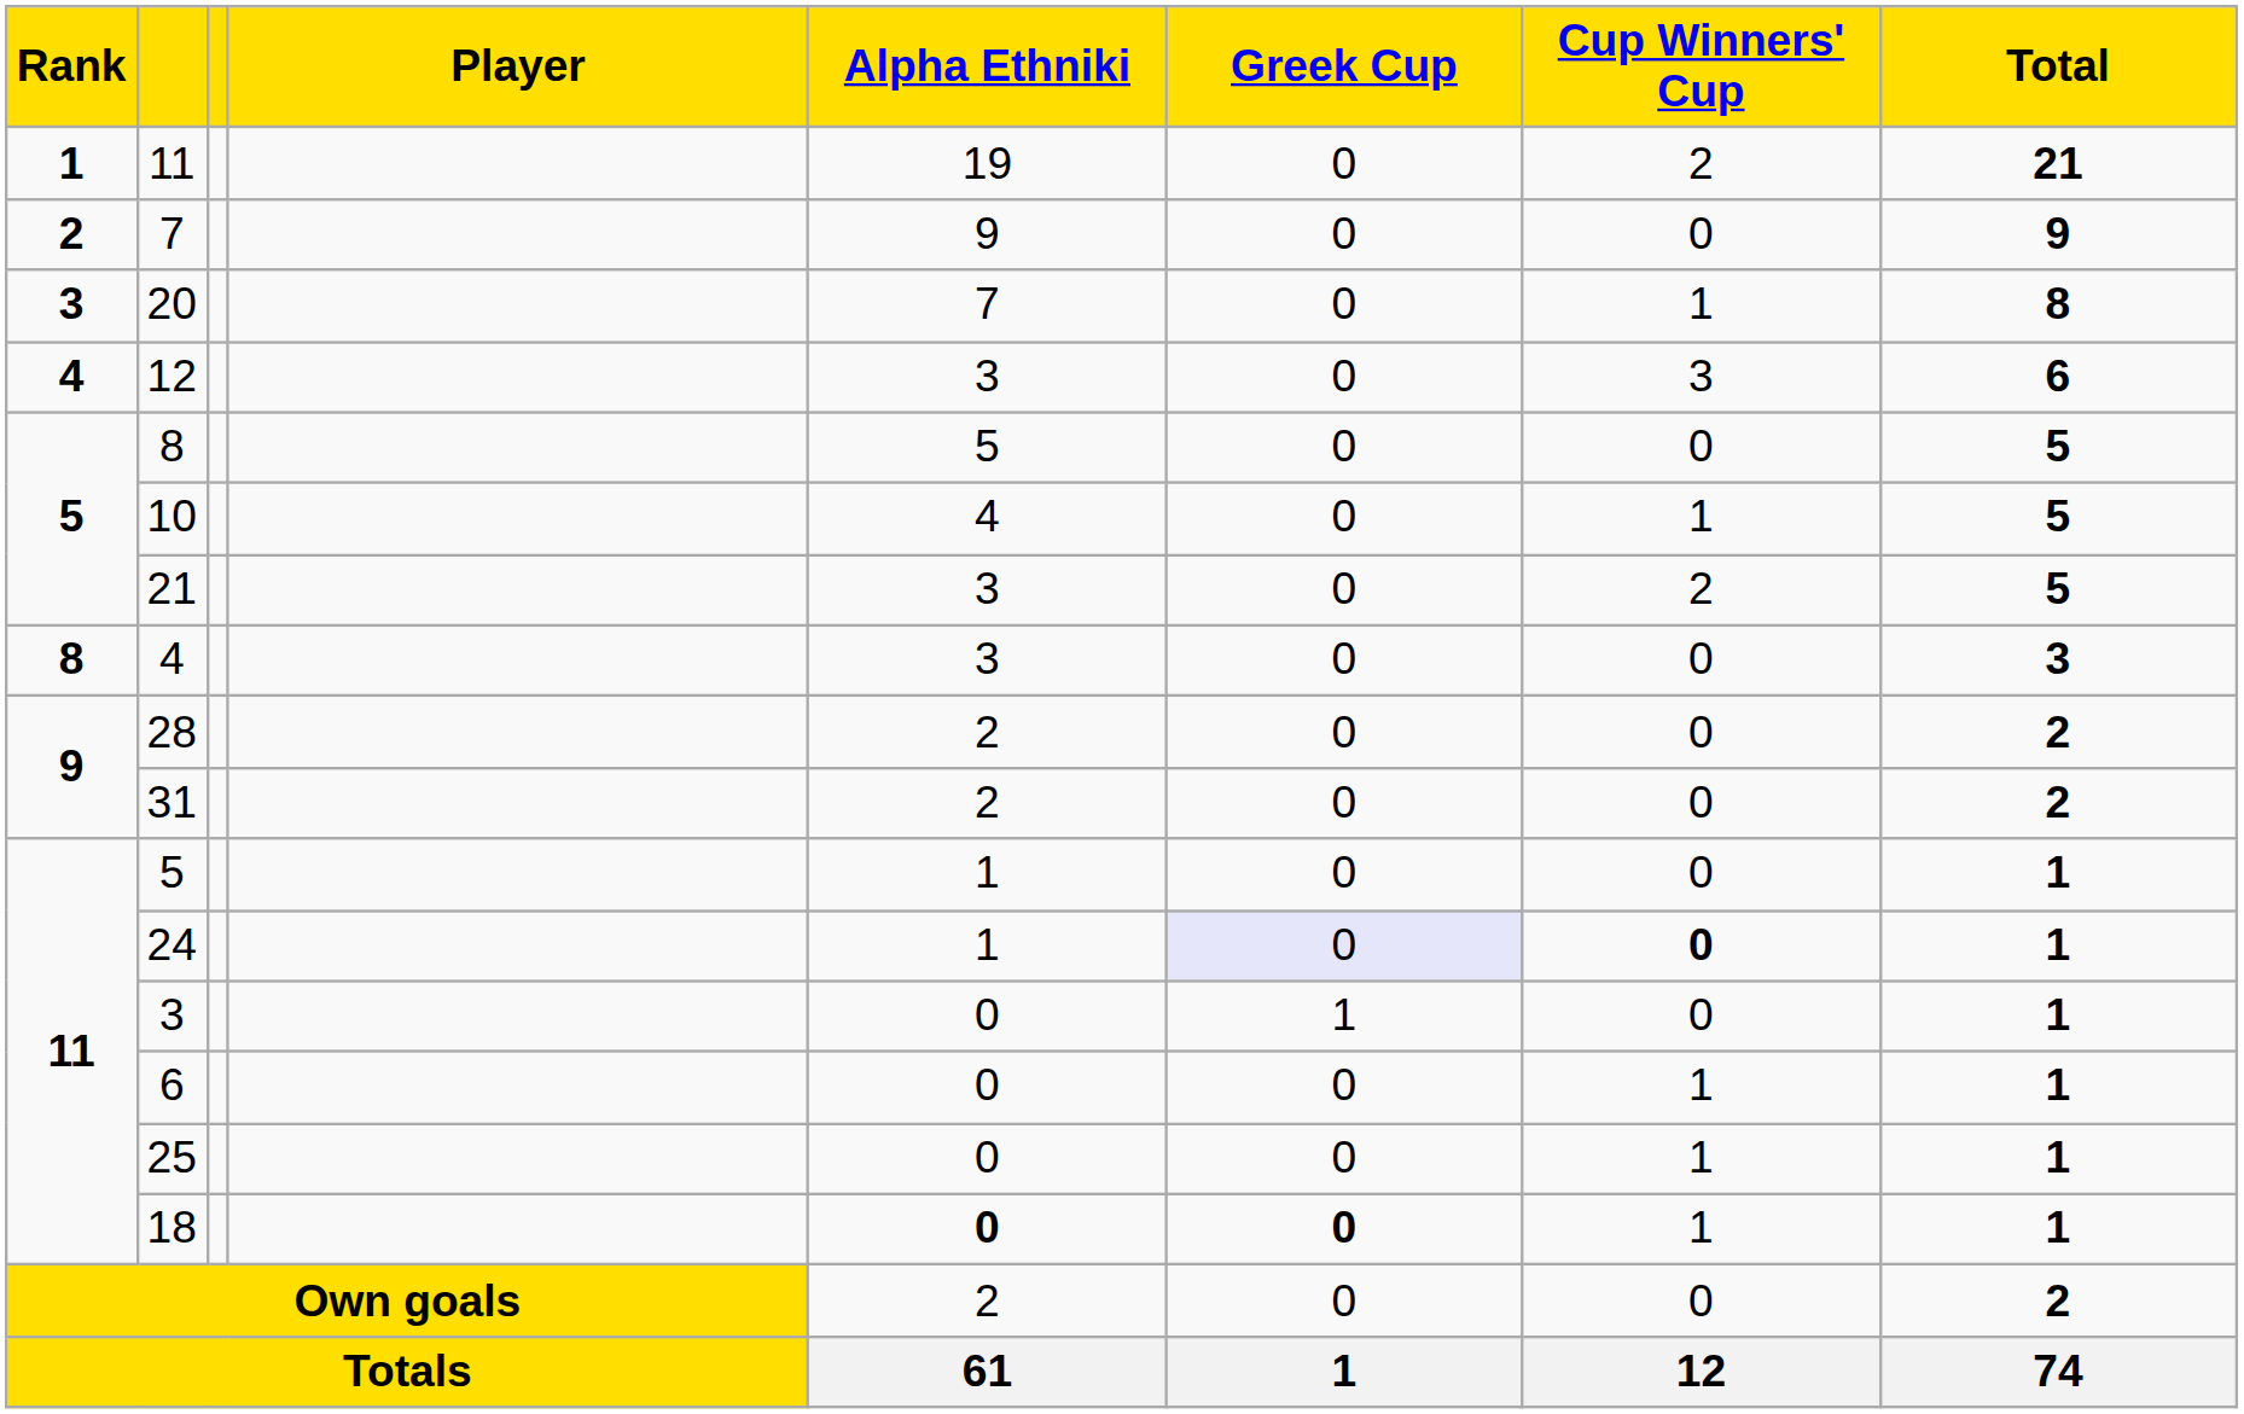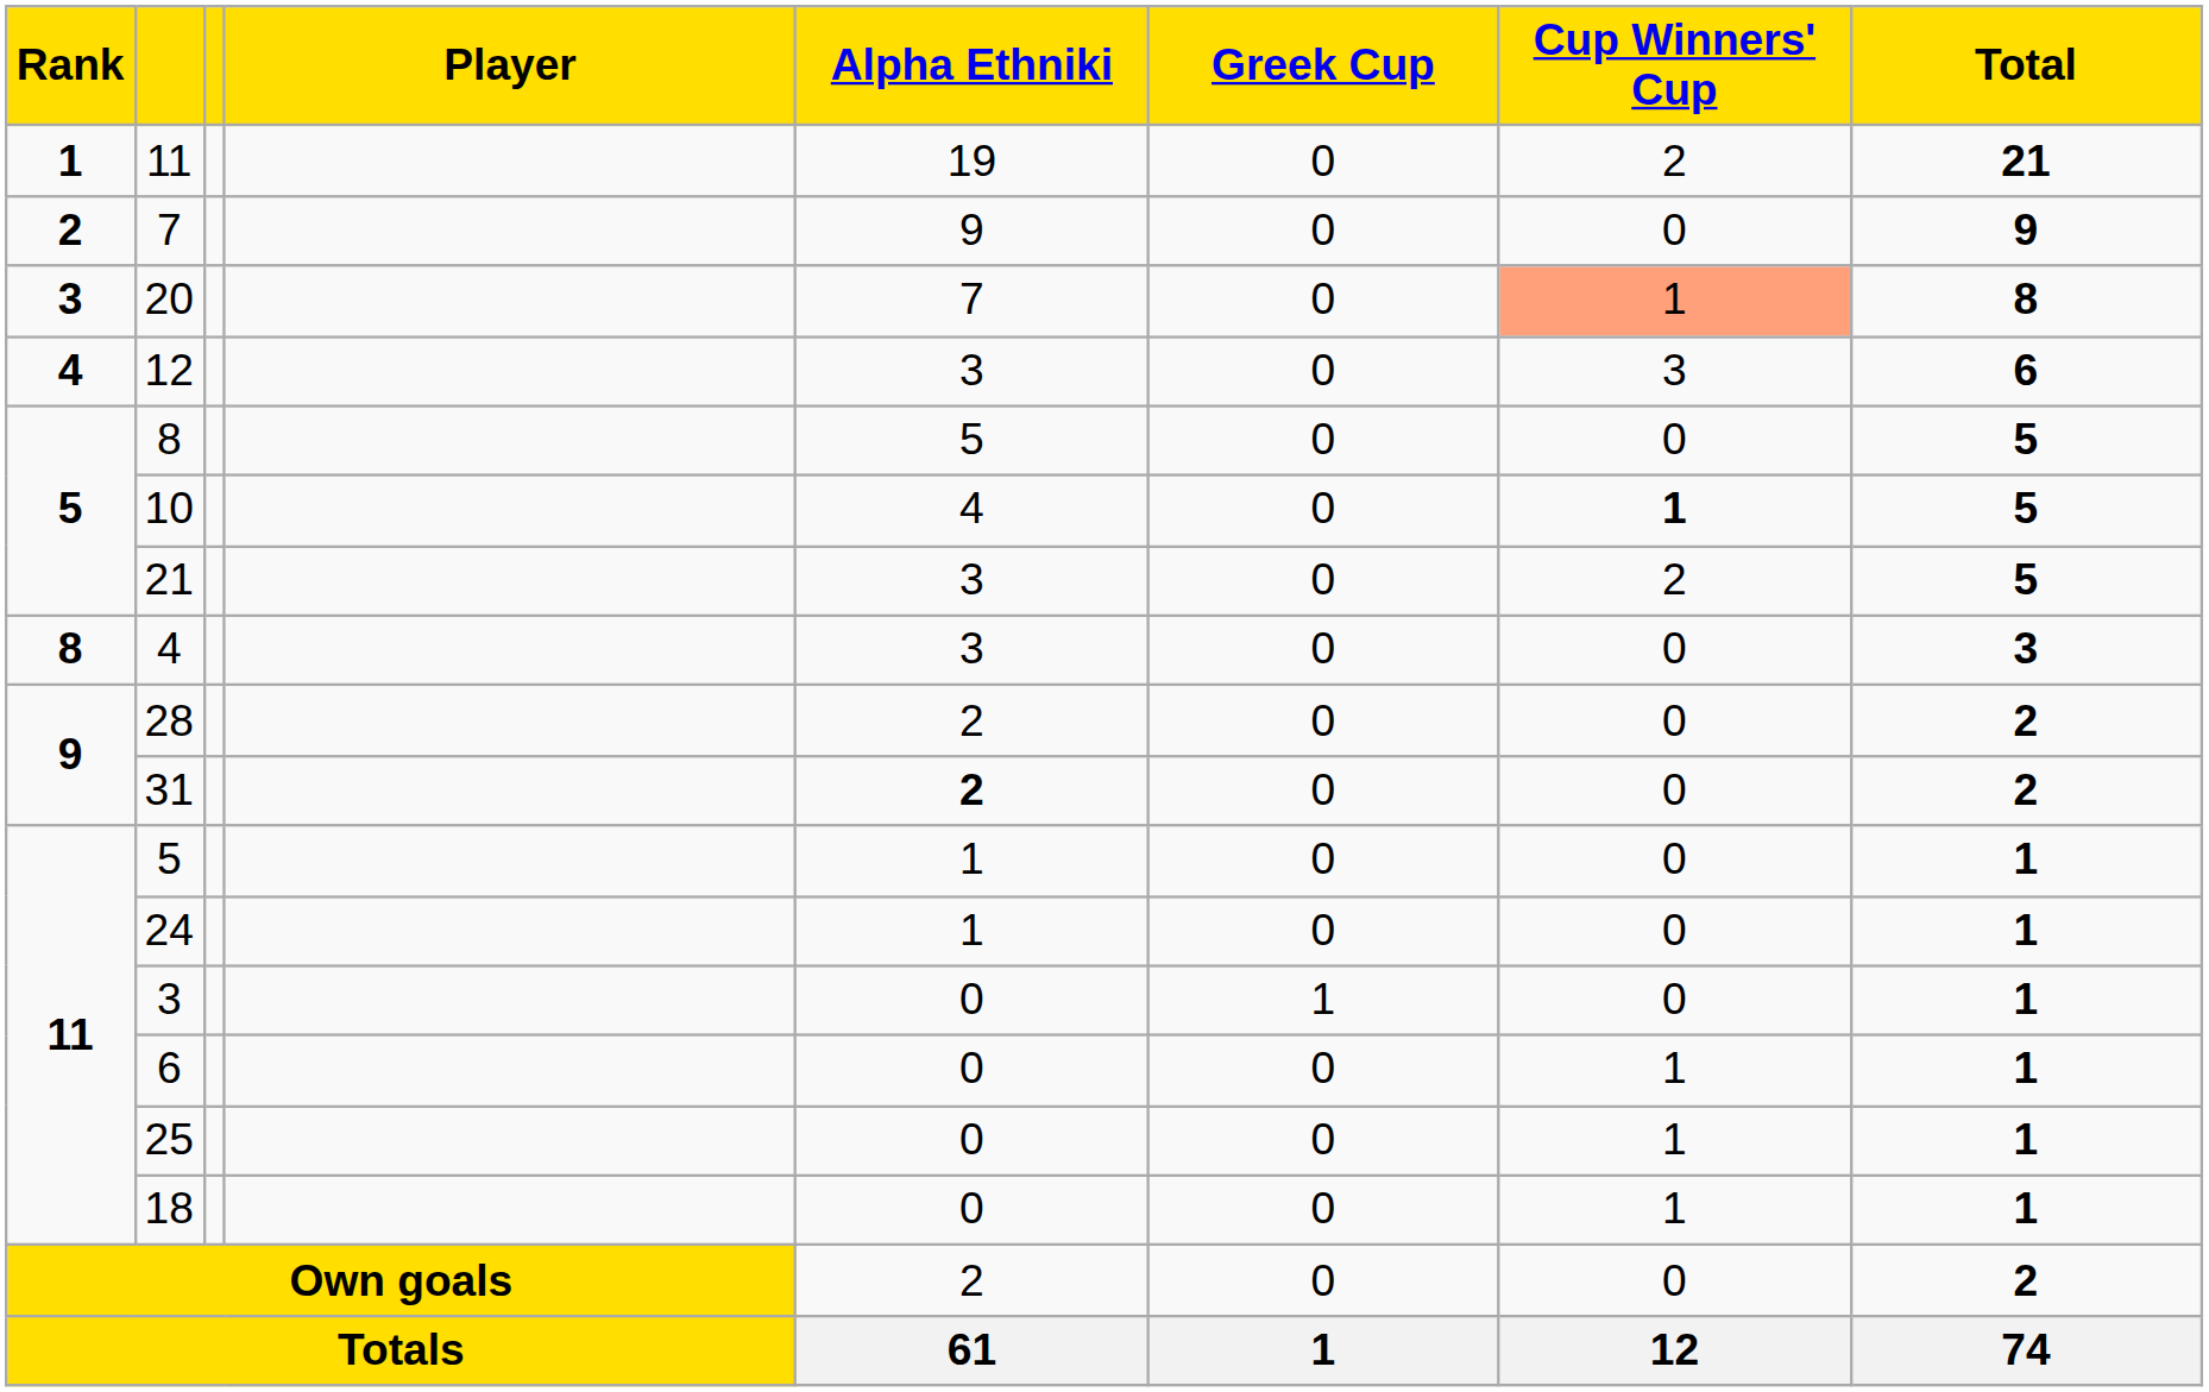20 | Cup Winners' Cup: no background -> lightsalmon background
10 | Cup Winners' Cup: normal -> bold
31 | Alpha Ethniki: normal -> bold
24 | Greek Cup: lavender background -> no background
24 | Cup Winners' Cup: bold -> normal
18 | Alpha Ethniki: bold -> normal
18 | Greek Cup: bold -> normal
